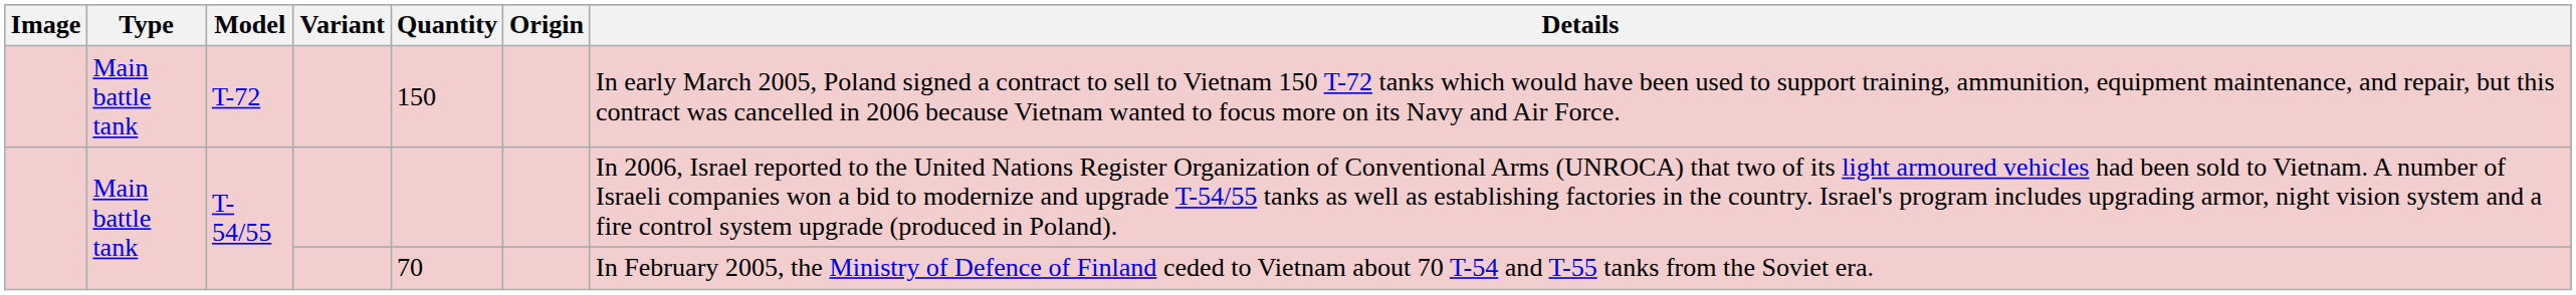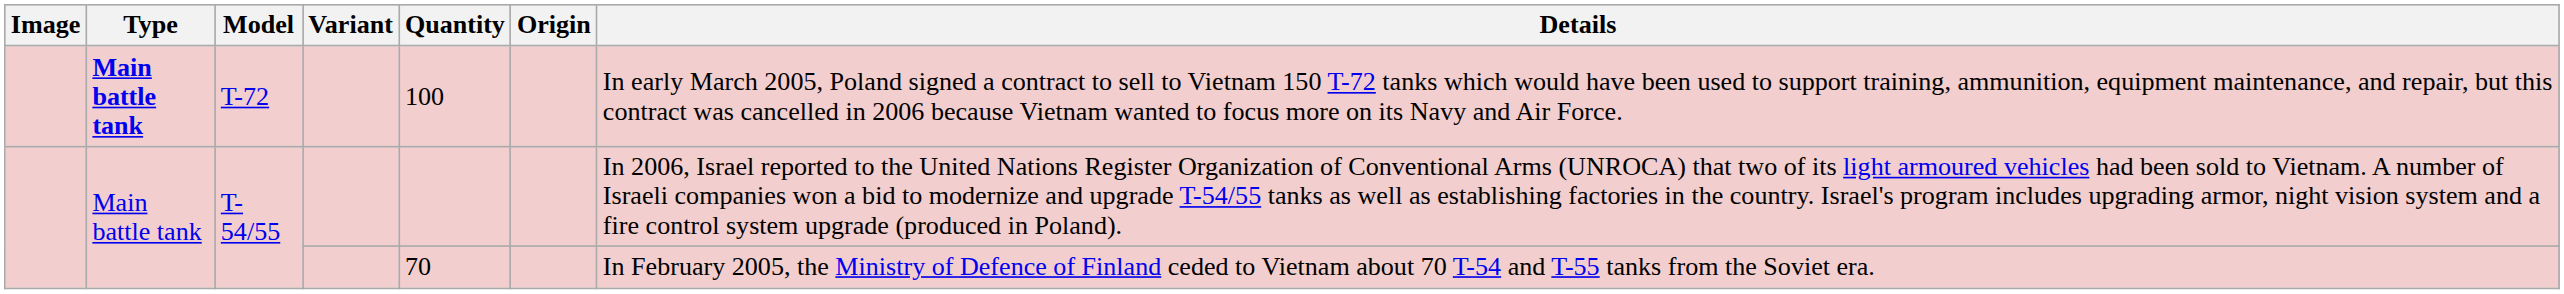T-72 | Type: normal -> bold
T-72 | Quantity: 150 -> 100
